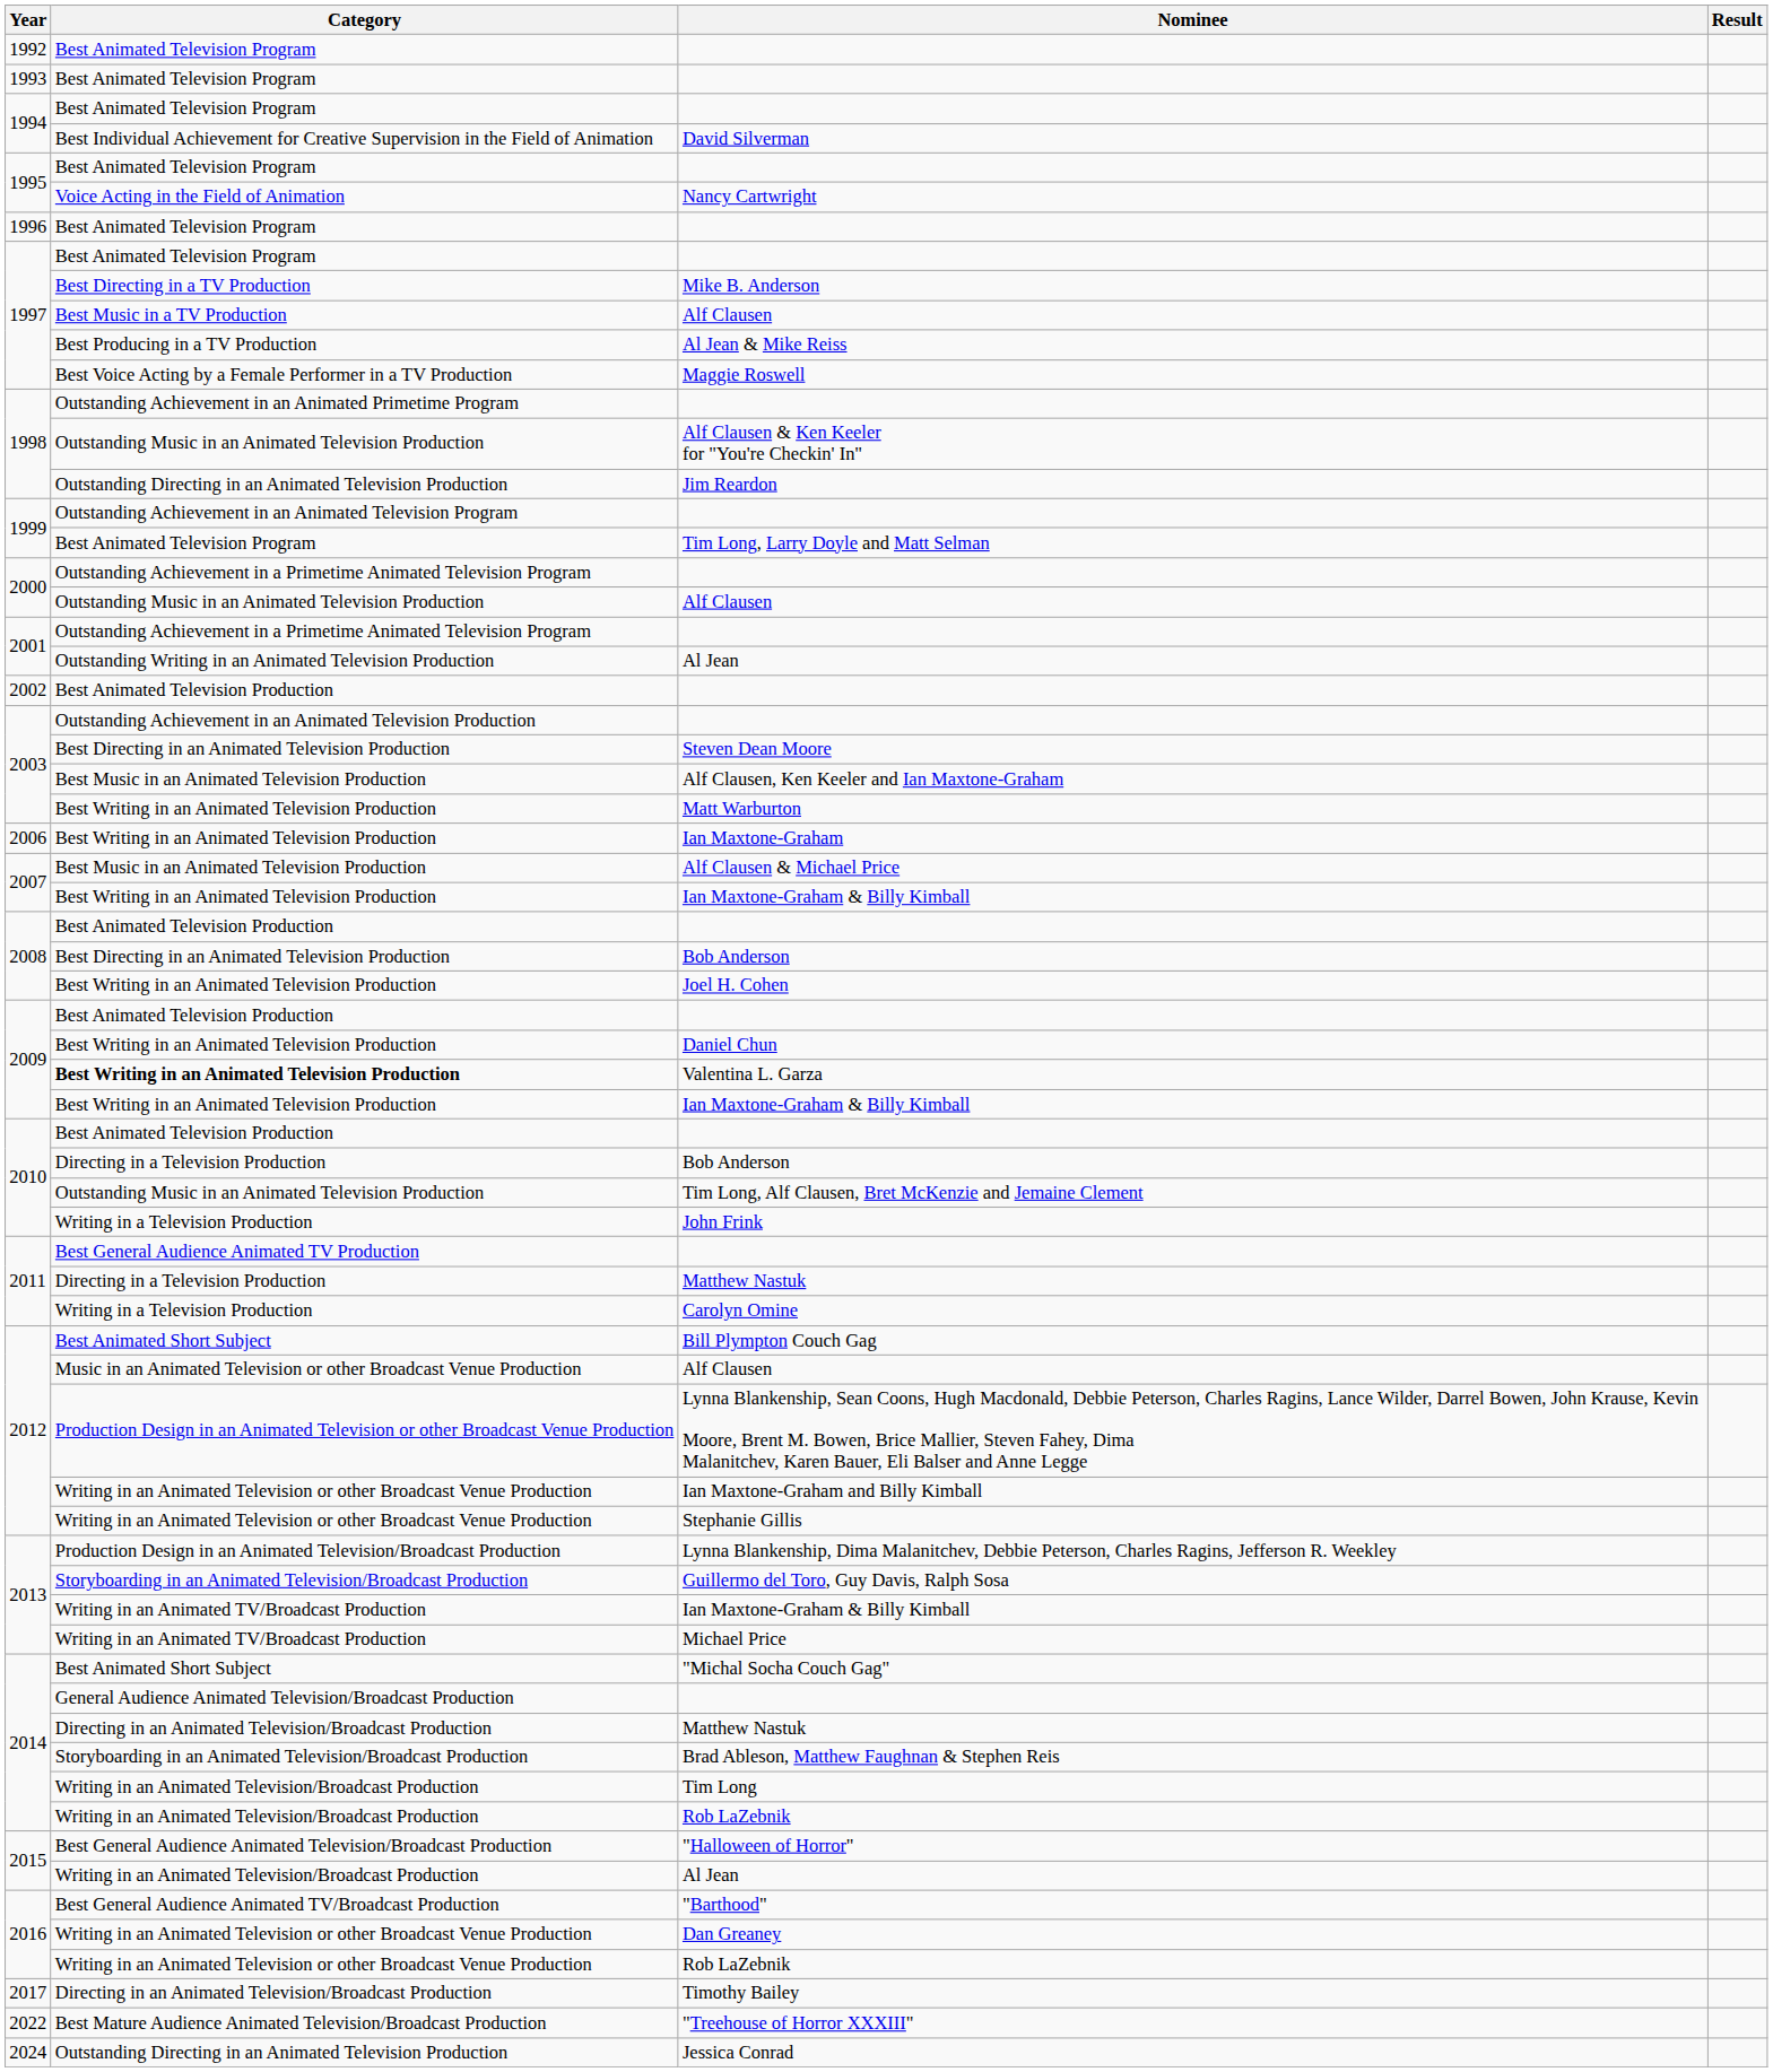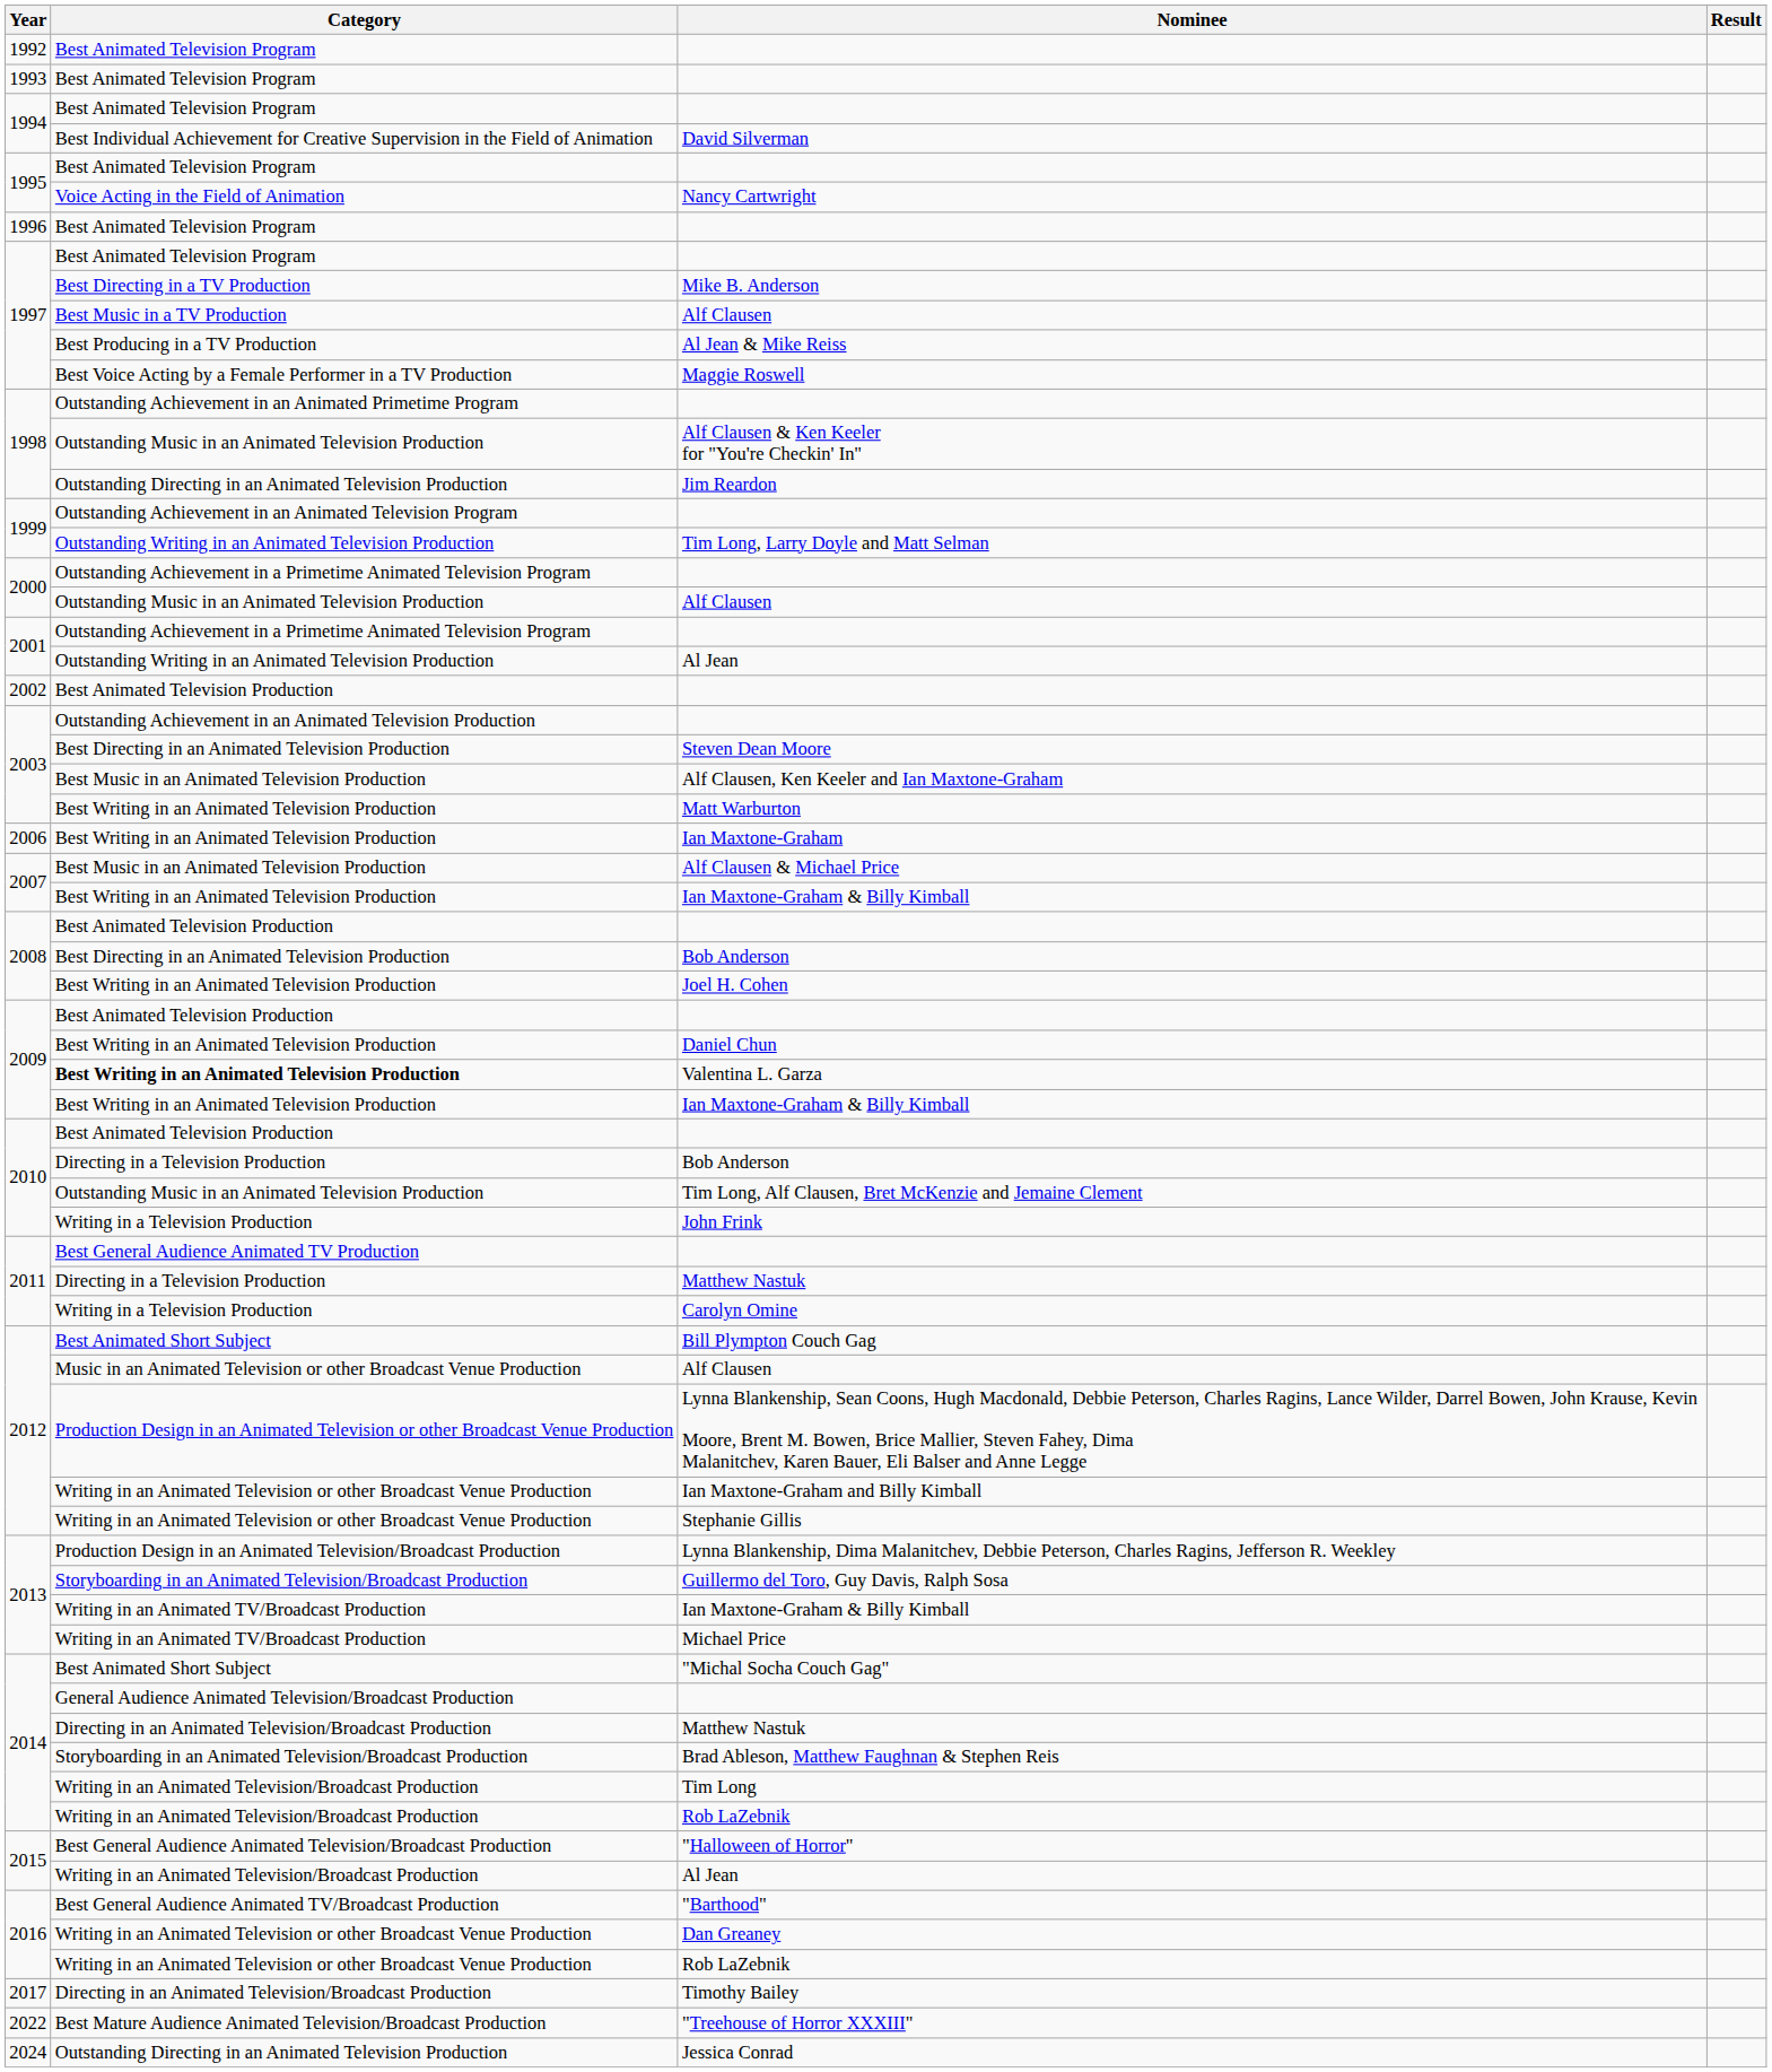Tim Long, Larry Doyle and Matt Selman | Category: Best Animated Television Program -> Outstanding Writing in an Animated Television Production
